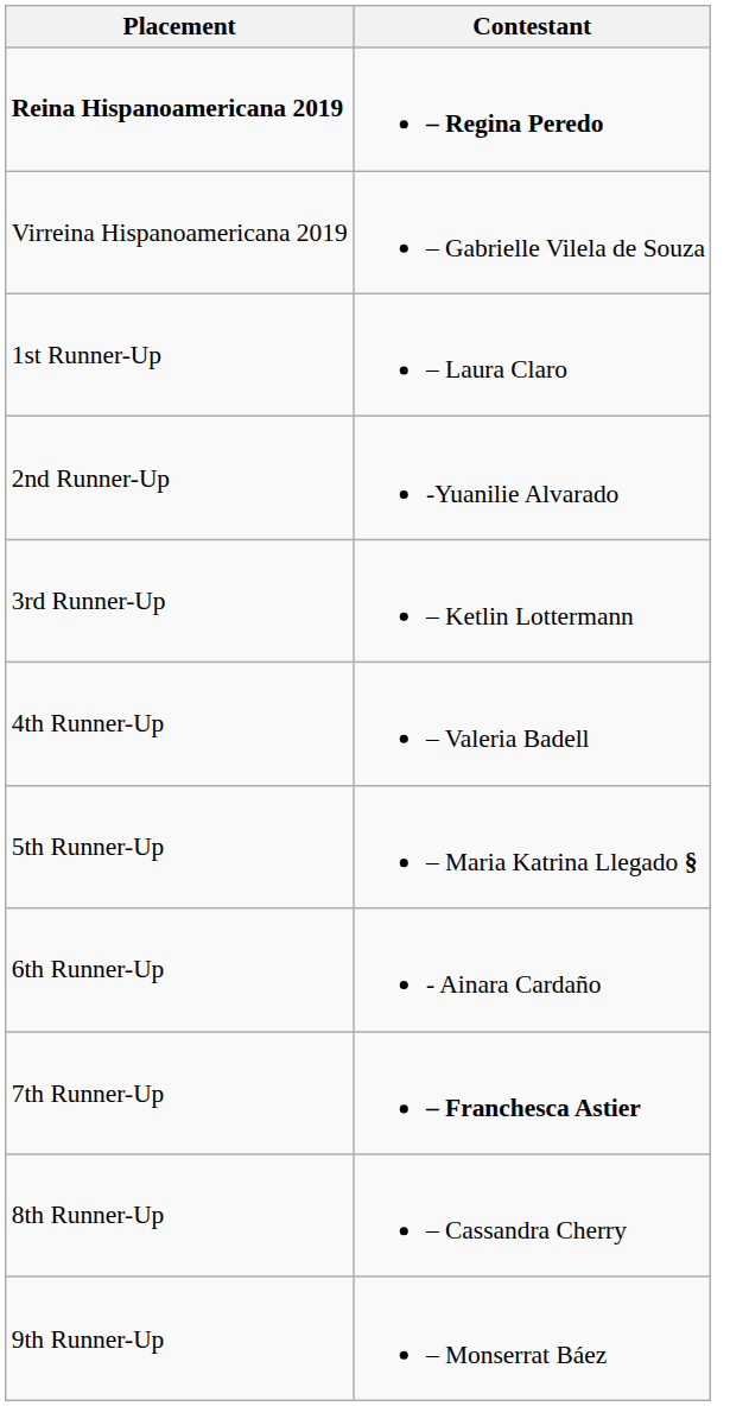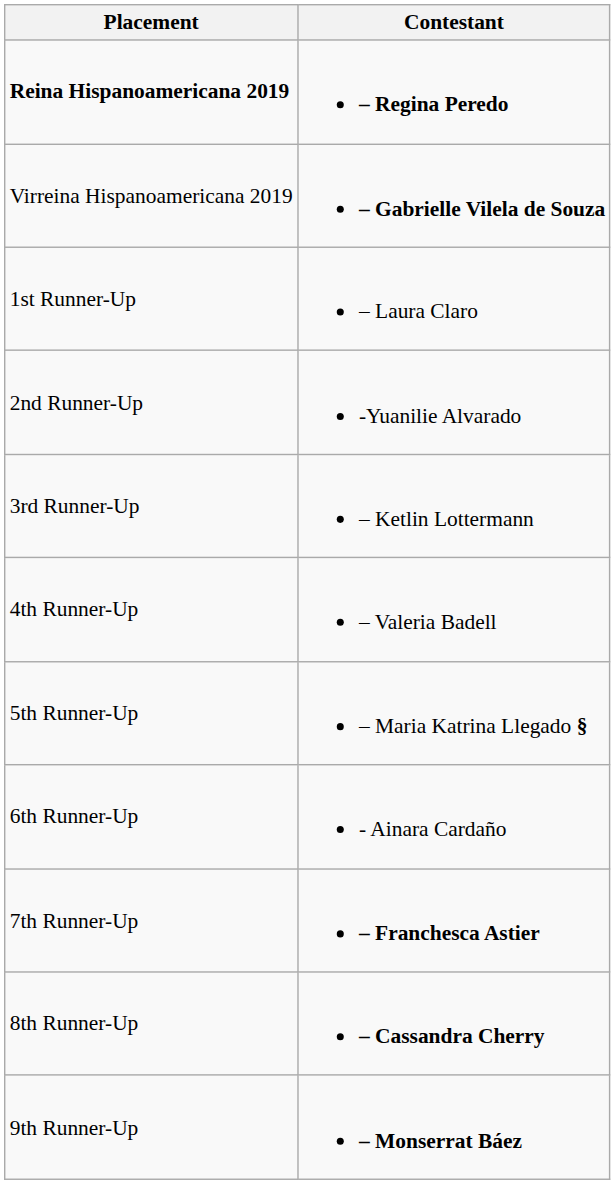Virreina Hispanoamericana 2019 | Contestant: normal -> bold
8th Runner-Up | Contestant: normal -> bold
9th Runner-Up | Contestant: normal -> bold
